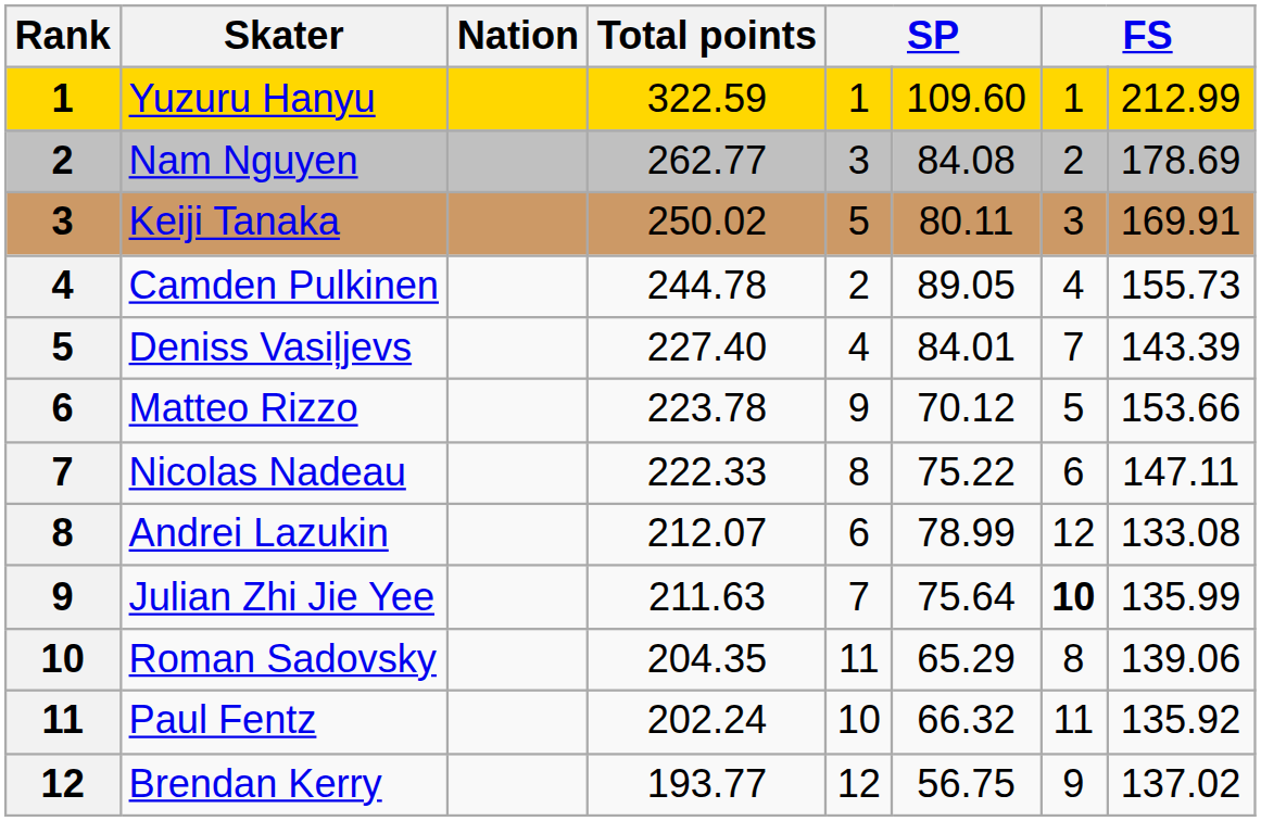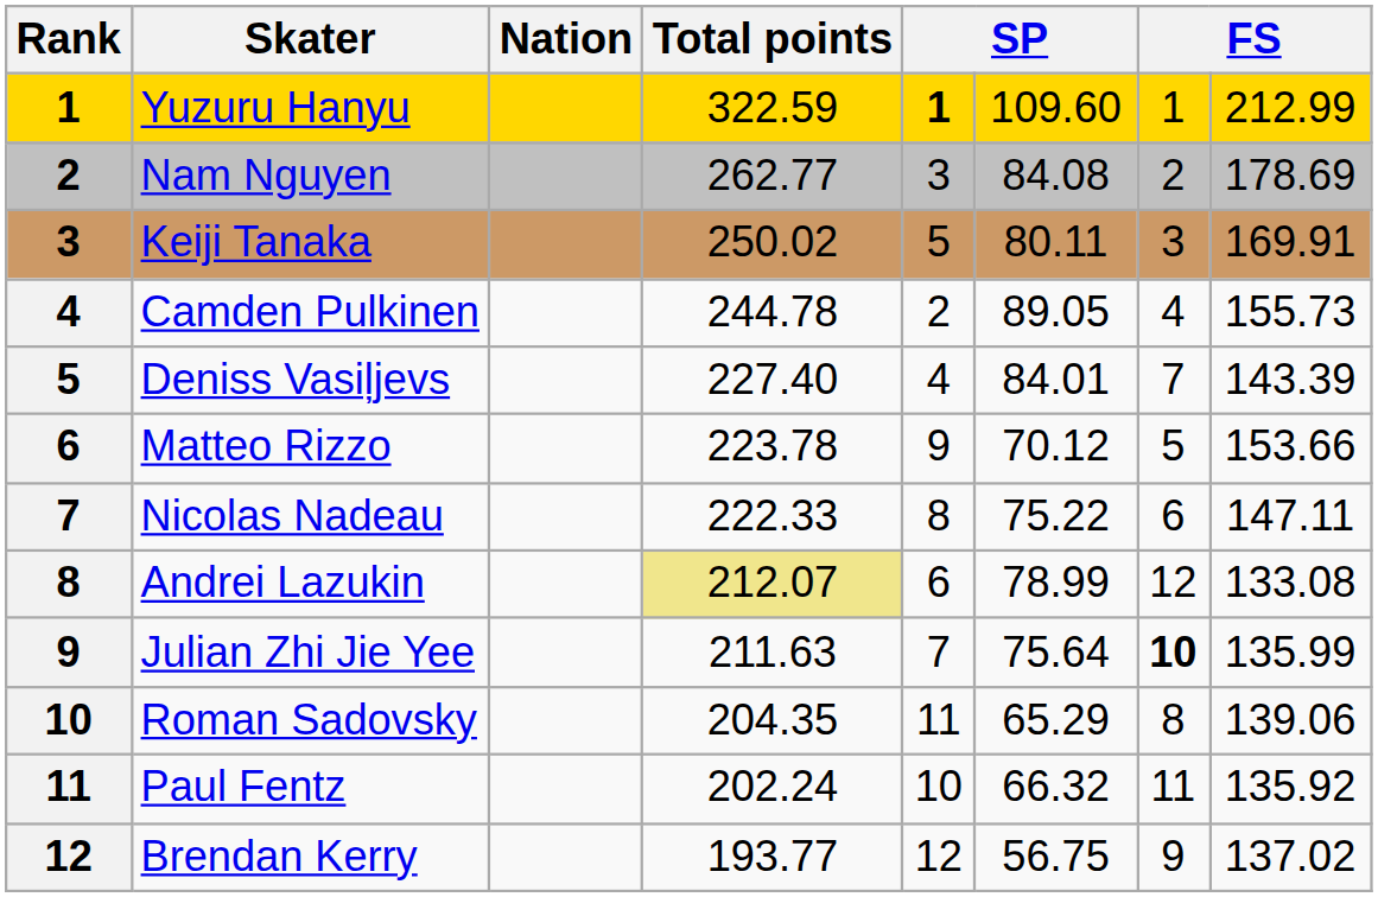Yuzuru Hanyu | column 5: normal -> bold
Andrei Lazukin | Total points: no background -> khaki background
